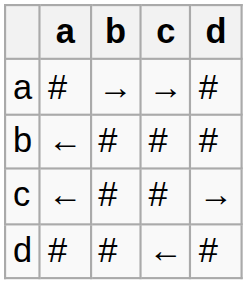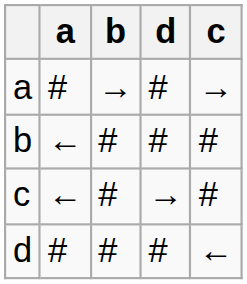columns swapped: c <-> d
